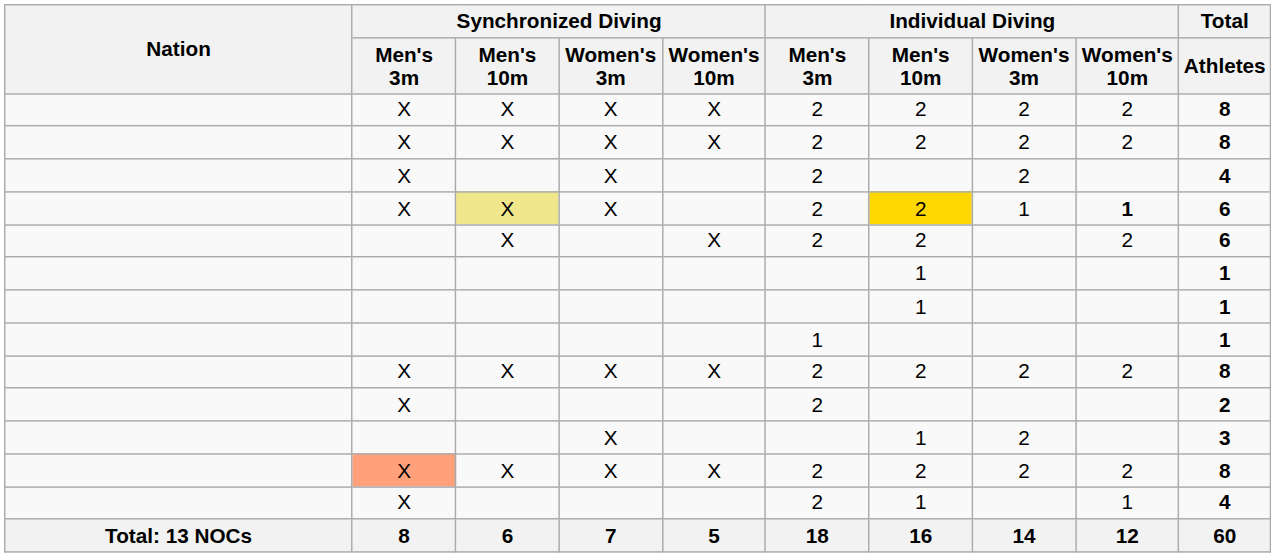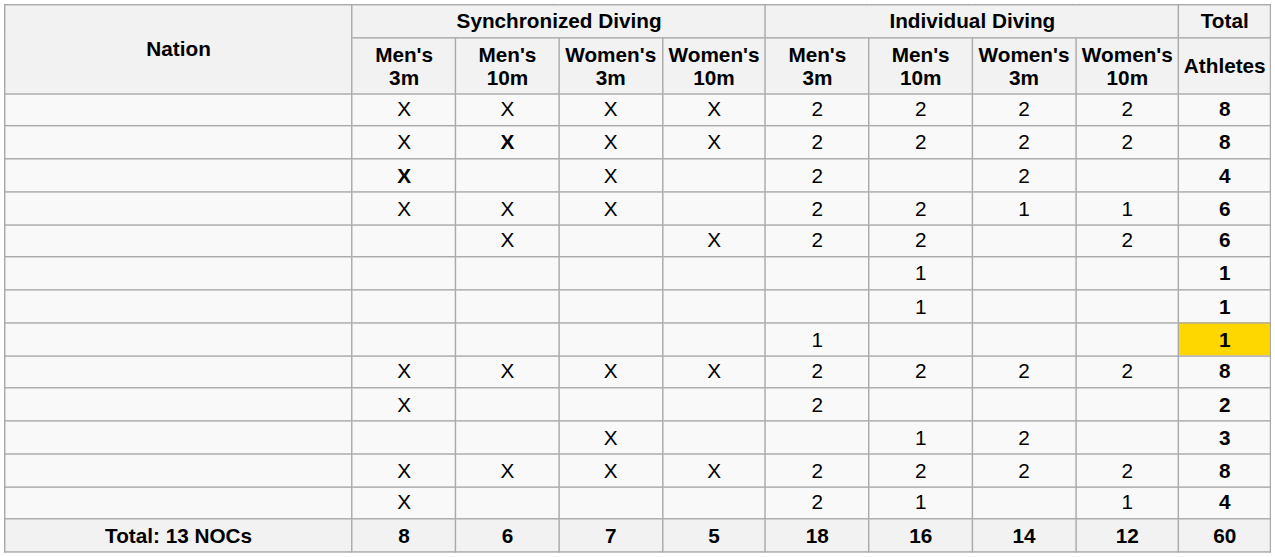row 4 | Synchronized Diving / Men's 10m: normal -> bold
row 5 | Synchronized Diving / Men's 3m: normal -> bold
row 6 | Synchronized Diving / Men's 10m: khaki background -> no background
row 6 | Individual Diving / Men's 10m: gold background -> no background
row 6 | Individual Diving / Women's 10m: bold -> normal
row 10 | Total / Athletes: no background -> gold background
row 14 | Synchronized Diving / Men's 3m: lightsalmon background -> no background
